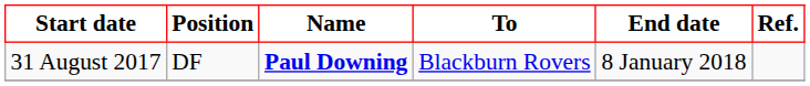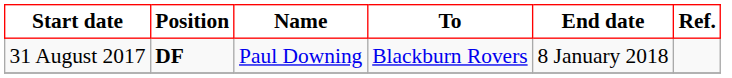31 August 2017 | Position: normal -> bold
31 August 2017 | Name: bold -> normal
